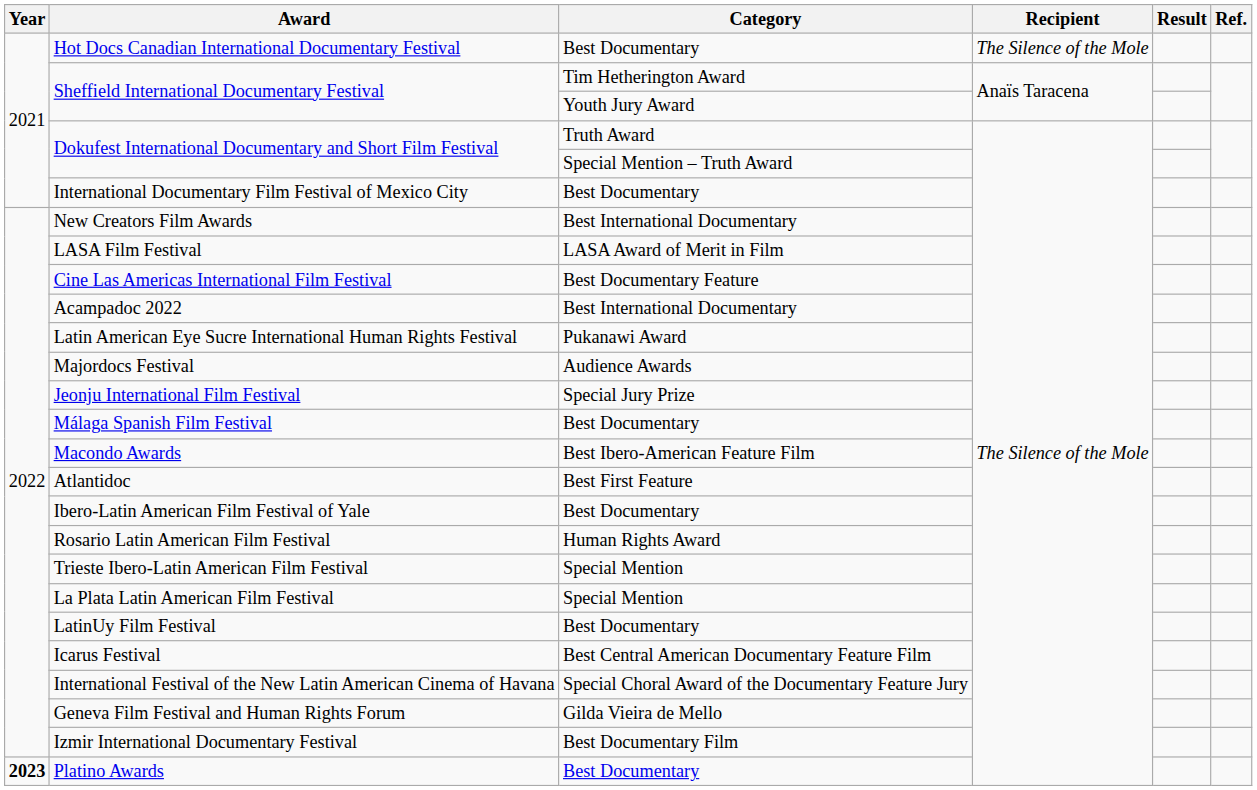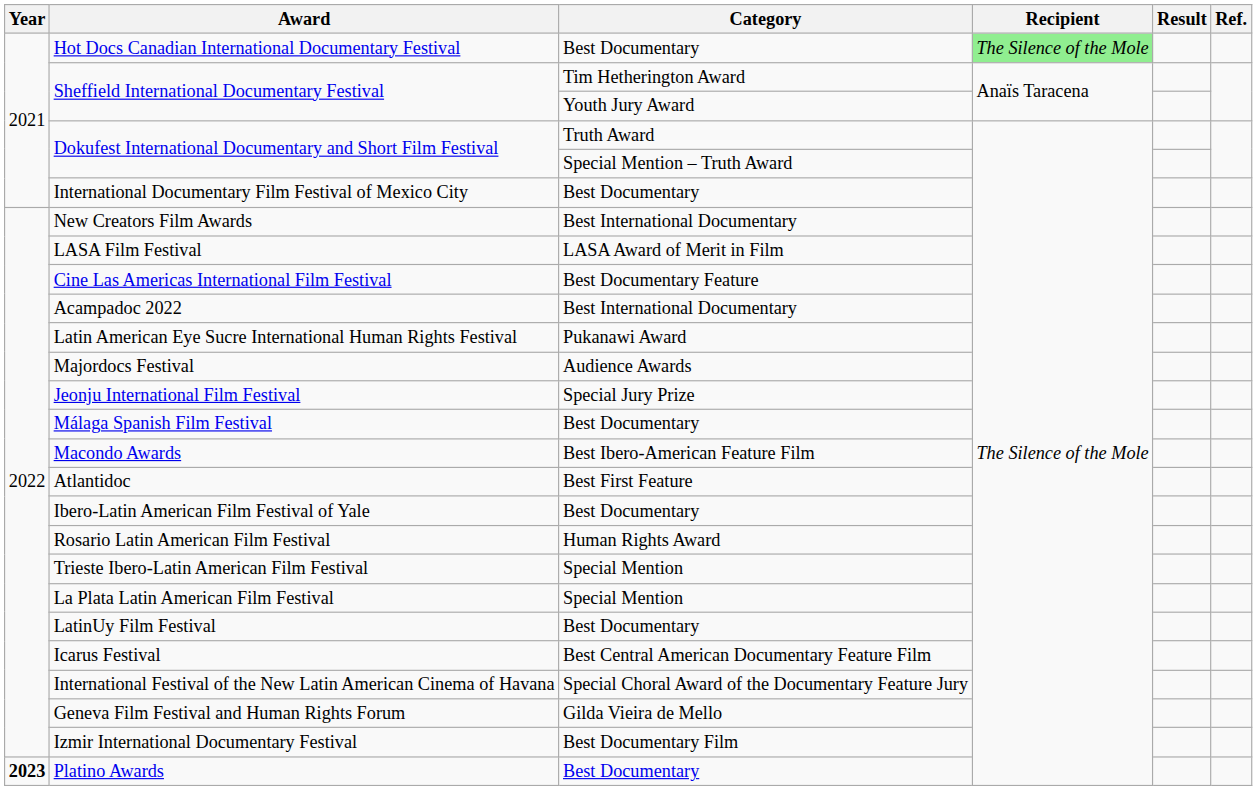Hot Docs Canadian International Documentary Festival | Recipient: no background -> lightgreen background
